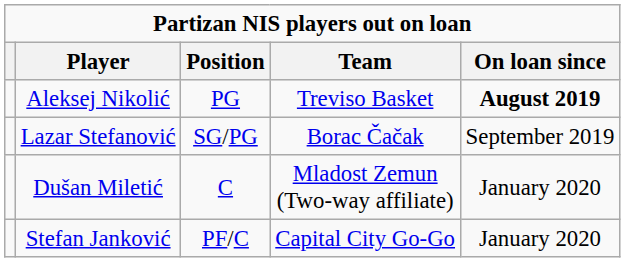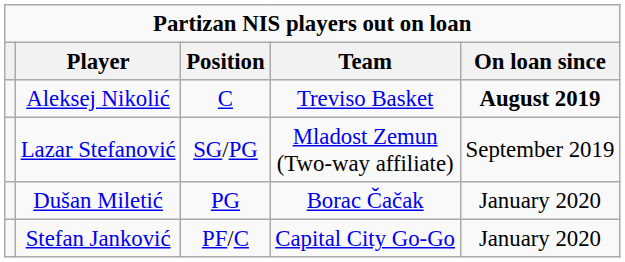Aleksej Nikolić | Position: PG -> C
Lazar Stefanović | Team: Borac Čačak -> Mladost Zemun (Two-way affiliate)
Dušan Miletić | Position: C -> PG
Dušan Miletić | Team: Mladost Zemun (Two-way affiliate) -> Borac Čačak
